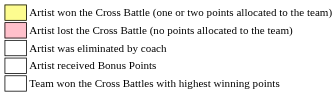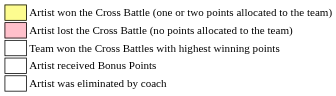rows swapped: Team won the Cross Battles with highest winning points <-> Artist was eliminated by coach
